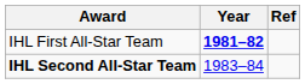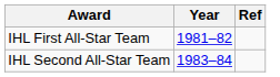row 2 | Year: bold -> normal
row 3 | Award: bold -> normal
